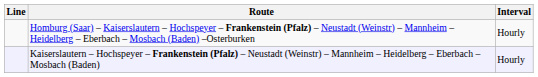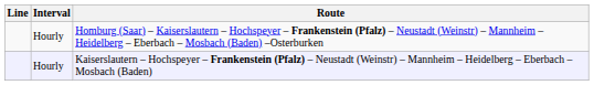columns swapped: Route <-> Interval
